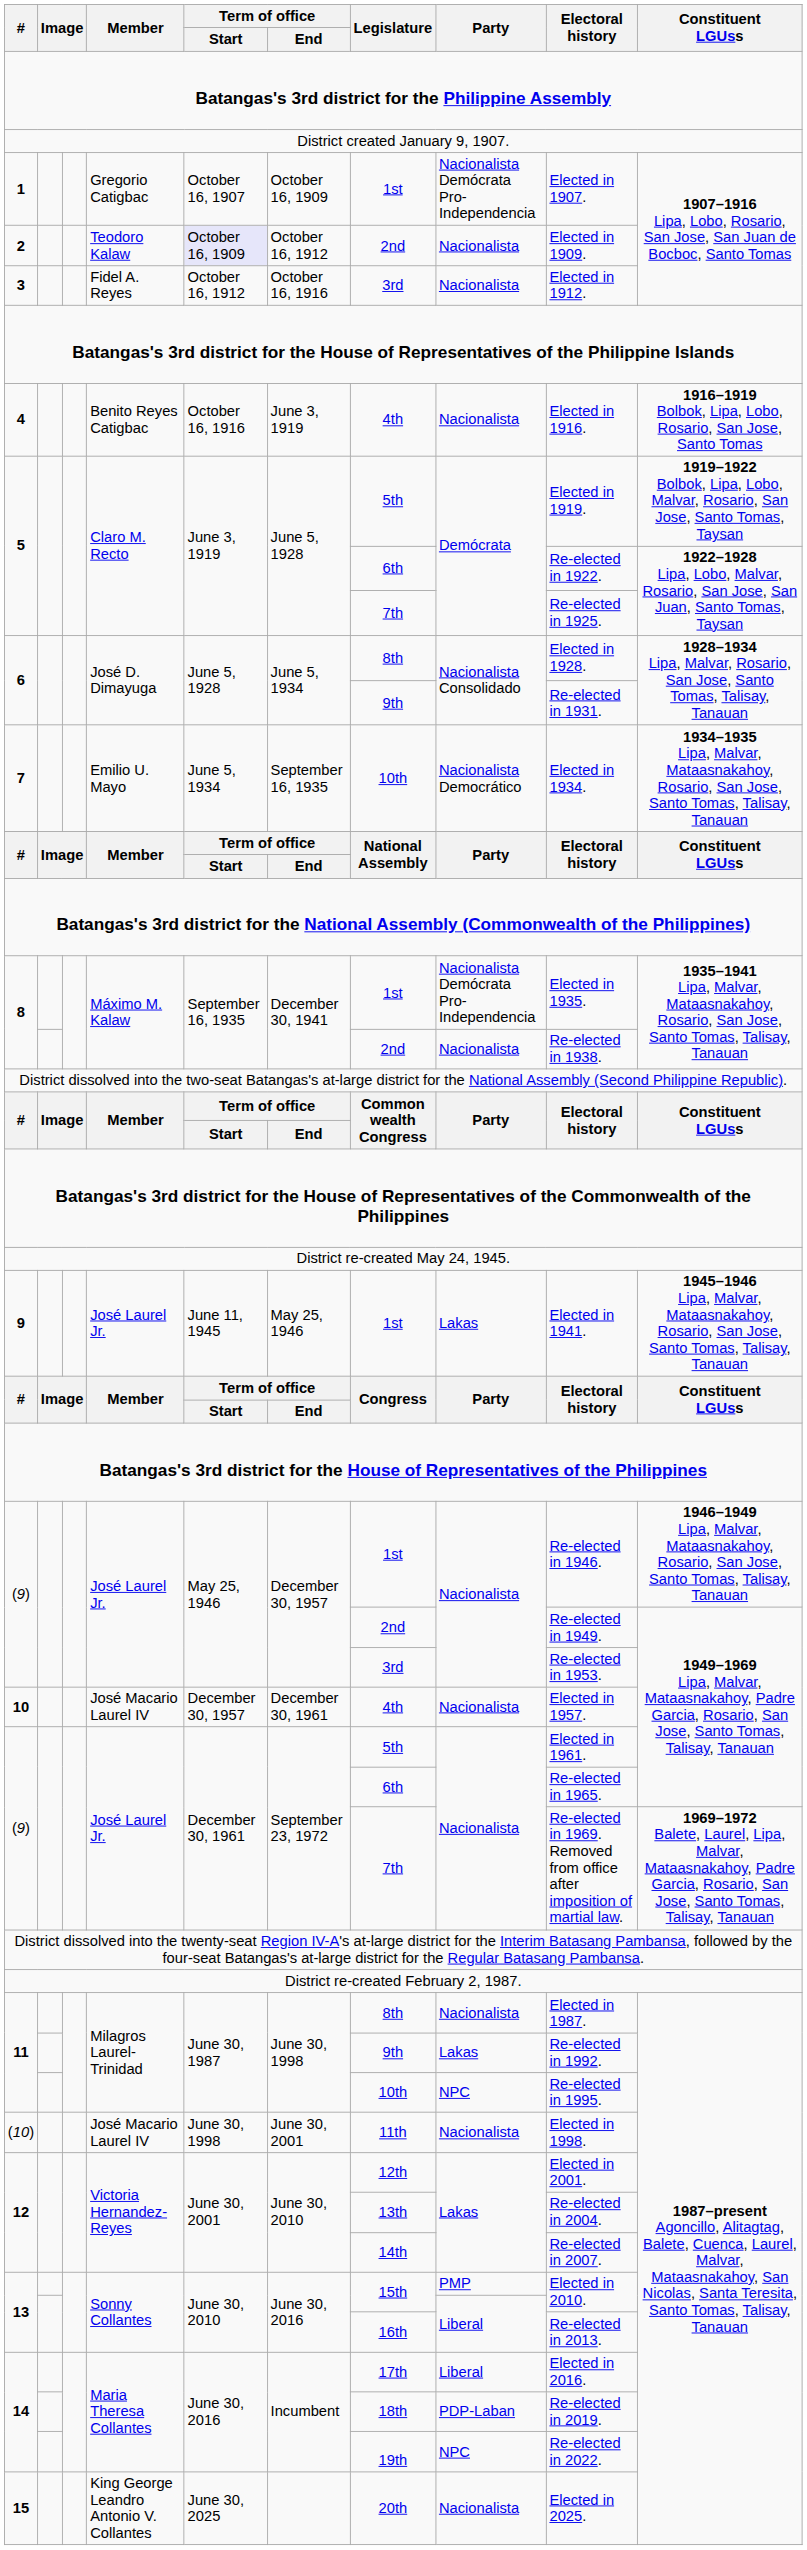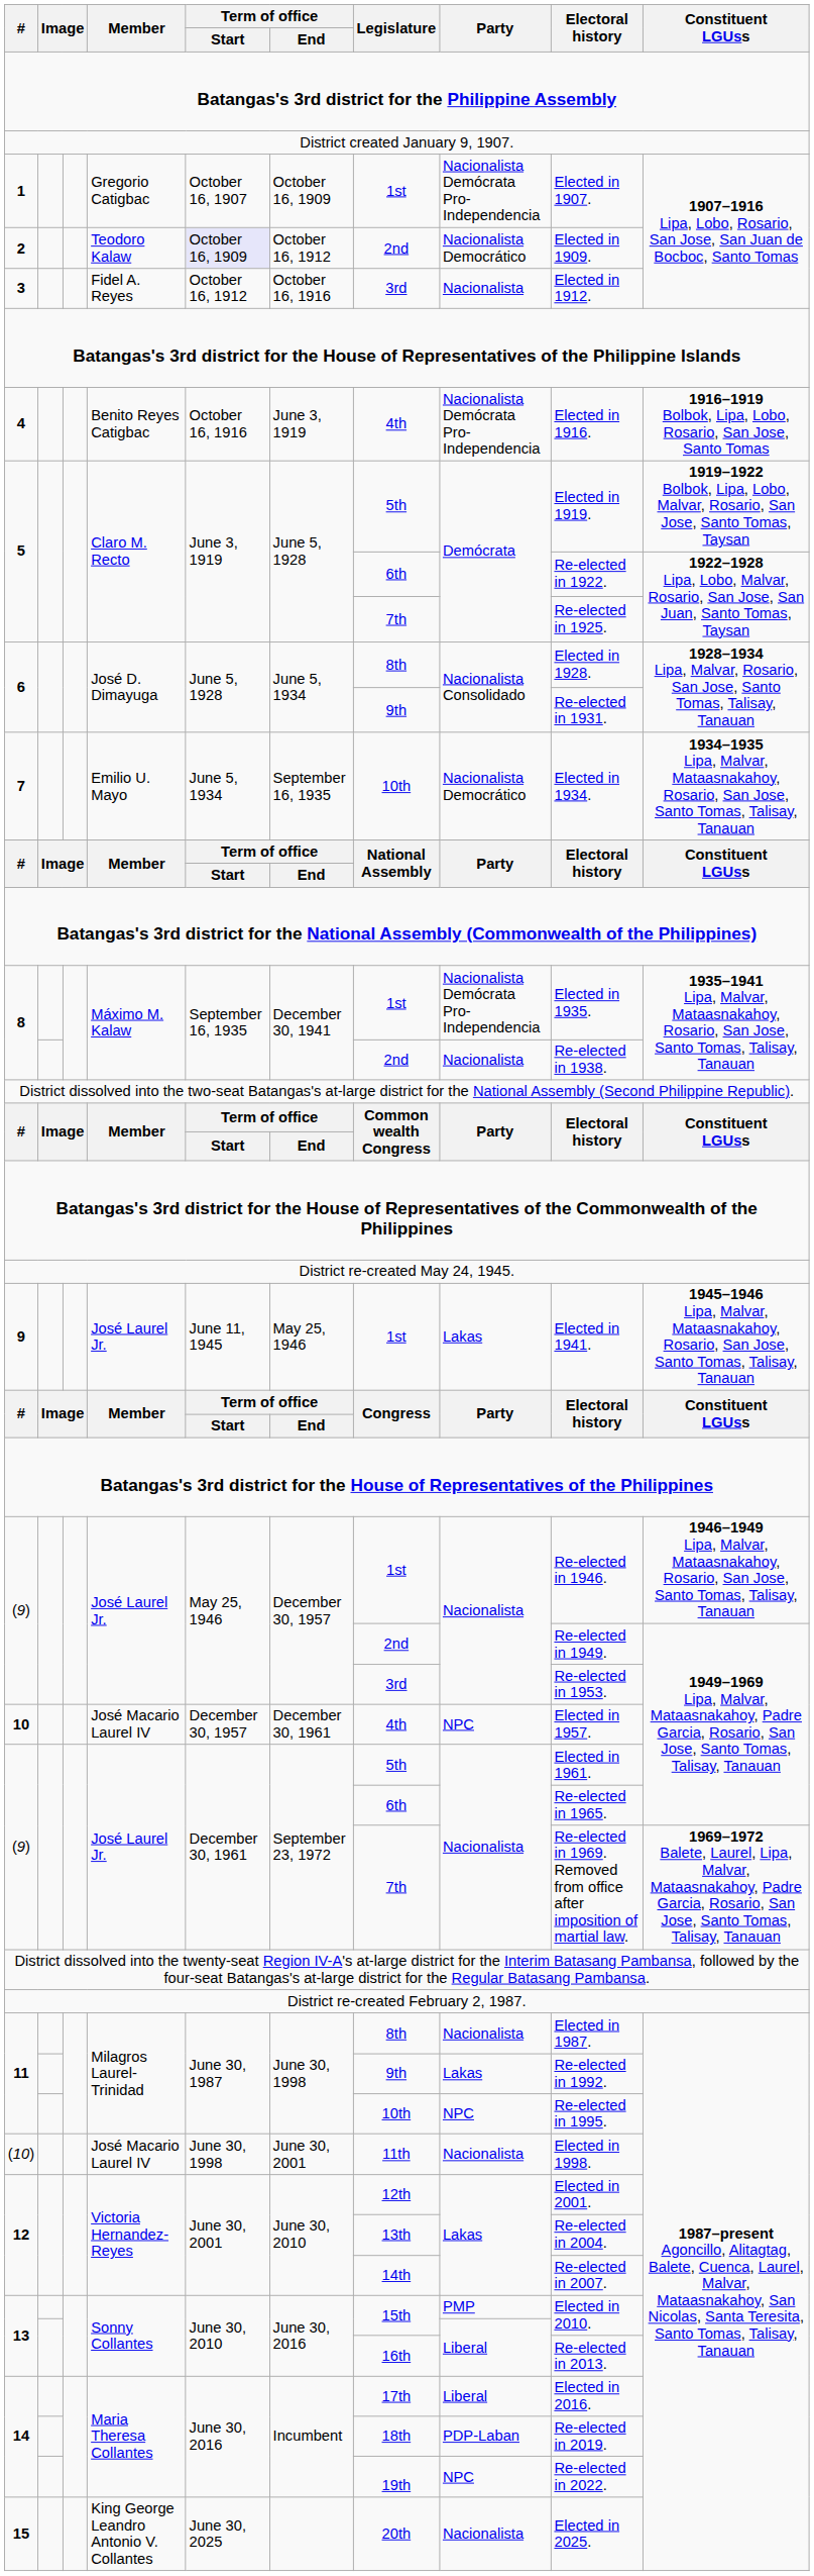2 | Party: Nacionalista -> Nacionalista Democrático
4 | Party: Nacionalista -> Nacionalista Demócrata Pro-Independencia
10 | Party: Nacionalista -> NPC
